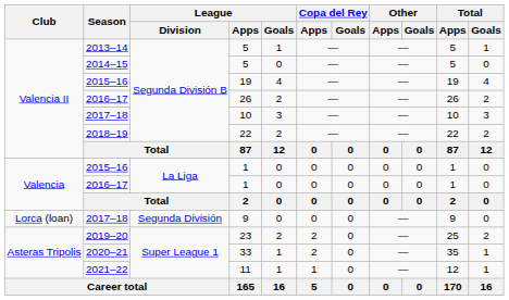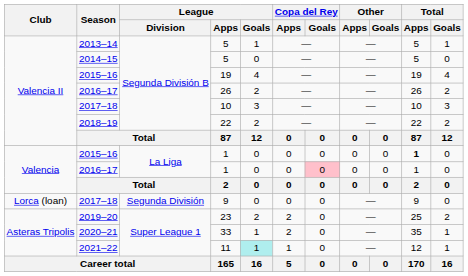2015–16 / 1 | Total / Apps: normal -> bold
2016–17 / 1 | Copa del Rey / Goals: no background -> pink background
11 | League / Goals: no background -> paleturquoise background
